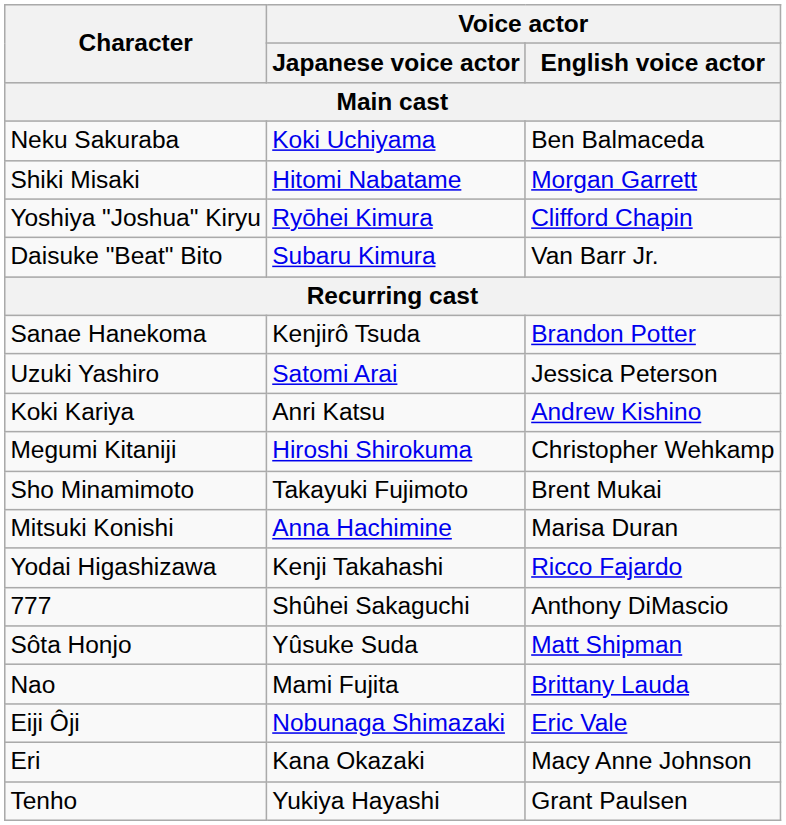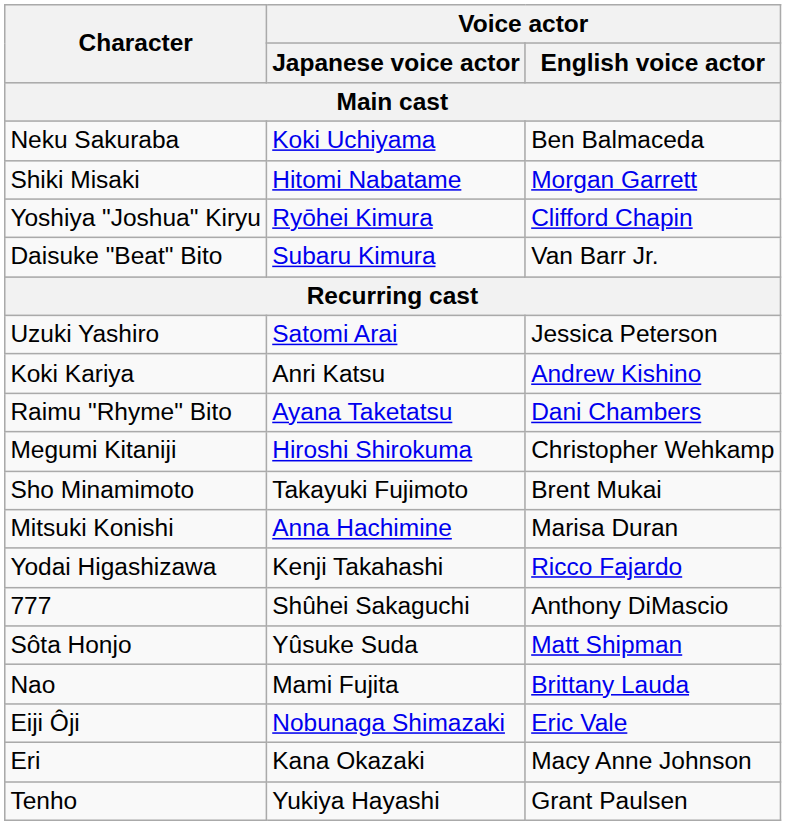- row: Sanae Hanekoma | Kenjirô Tsuda | Brandon Potter
+ row: Raimu "Rhyme" Bito | Ayana Taketatsu | Dani Chambers
